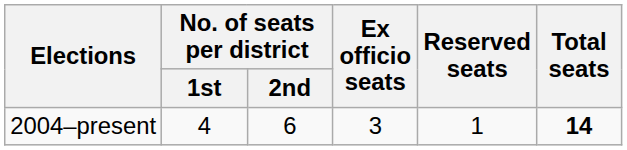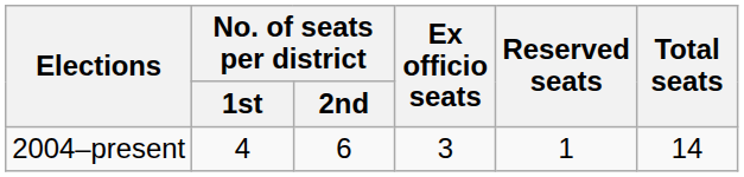2004–present | Total seats: bold -> normal
